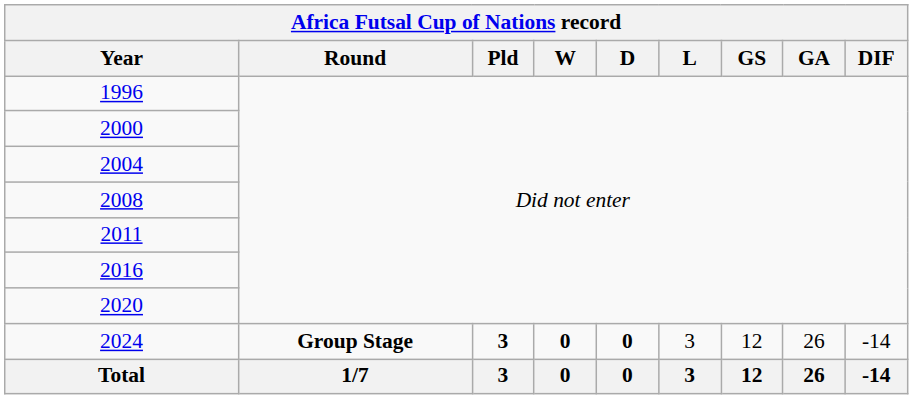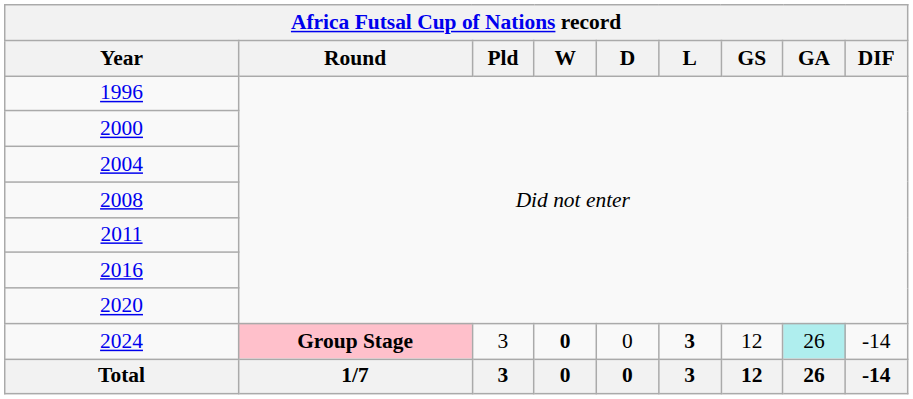2024 | Round: no background -> pink background
2024 | Pld: bold -> normal
2024 | D: bold -> normal
2024 | L: normal -> bold
2024 | GA: no background -> paleturquoise background
